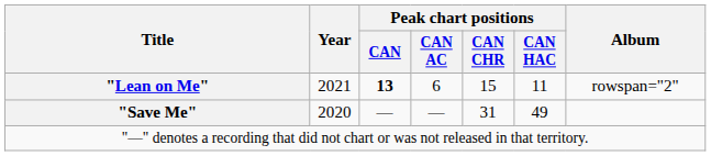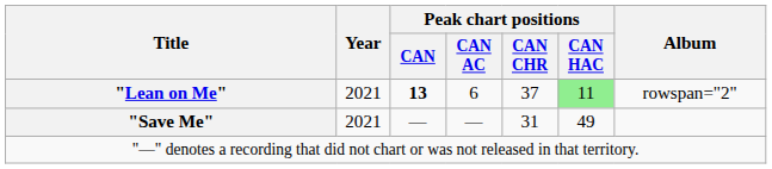"Lean on Me" | Peak chart positions / CAN CHR: 15 -> 37
"Lean on Me" | Peak chart positions / CAN HAC: no background -> lightgreen background
"Save Me" | Year: 2020 -> 2021
